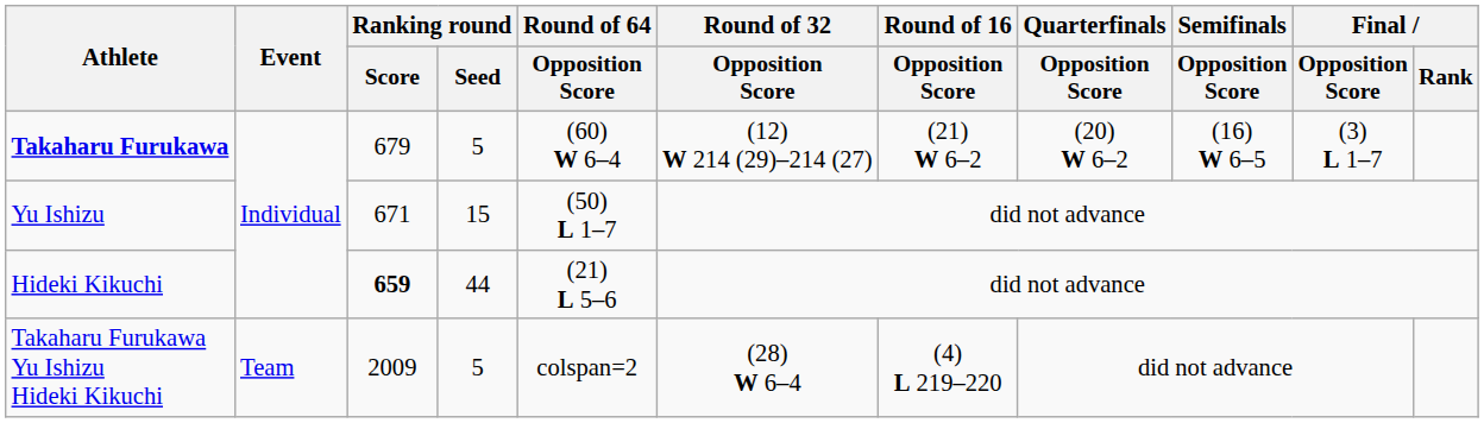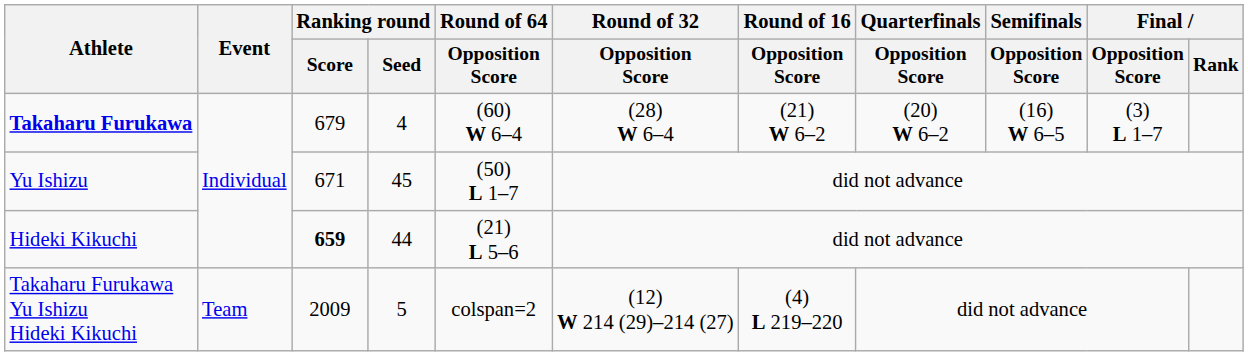Takaharu Furukawa | Ranking round / Seed: 5 -> 4
Takaharu Furukawa | Round of 32 / Opposition Score: (12) W 214 (29)–214 (27) -> (28) W 6–4
Yu Ishizu | Ranking round / Seed: 15 -> 45
Takaharu Furukawa Yu Ishizu Hideki Kikuchi | Round of 32 / Opposition Score: (28) W 6–4 -> (12) W 214 (29)–214 (27)
